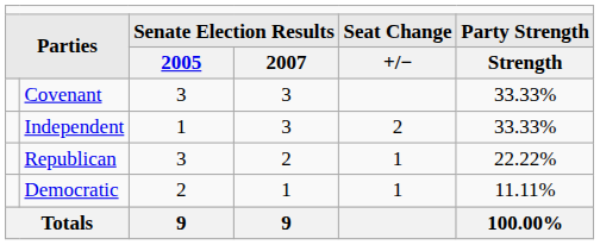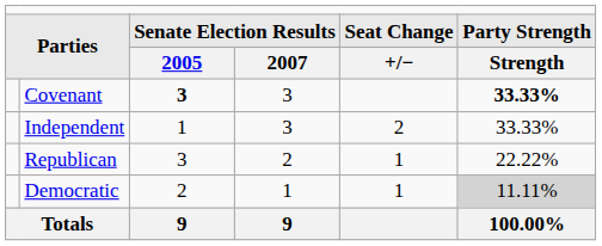Covenant | column 3: normal -> bold
Covenant | column 6: normal -> bold
Democratic | column 6: no background -> lightgrey background
